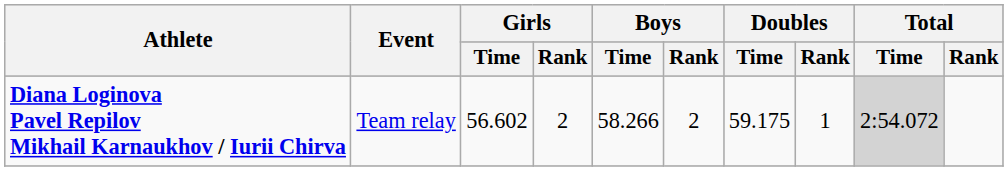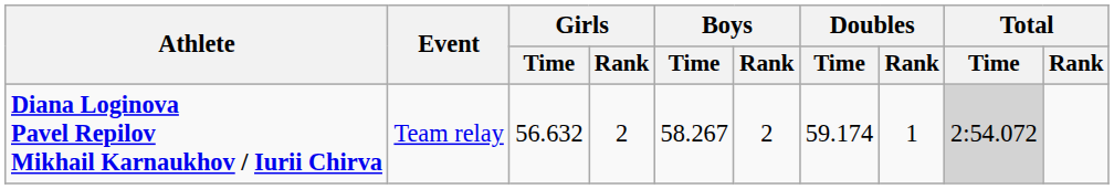row 3 | Girls / Time: 56.602 -> 56.632
row 3 | Boys / Time: 58.266 -> 58.267
row 3 | Doubles / Time: 59.175 -> 59.174
